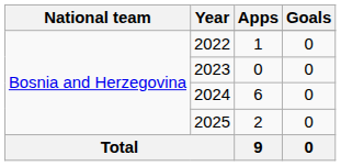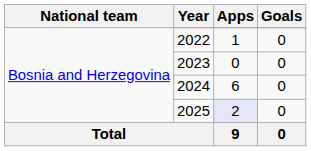2025 | Apps: no background -> lavender background
